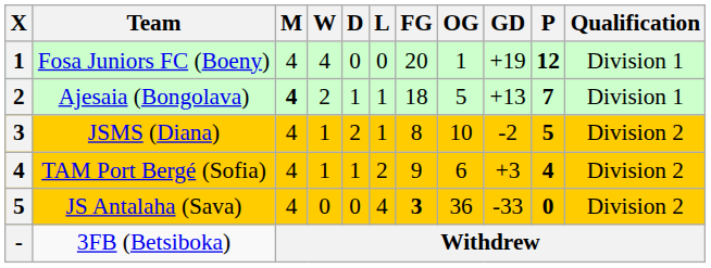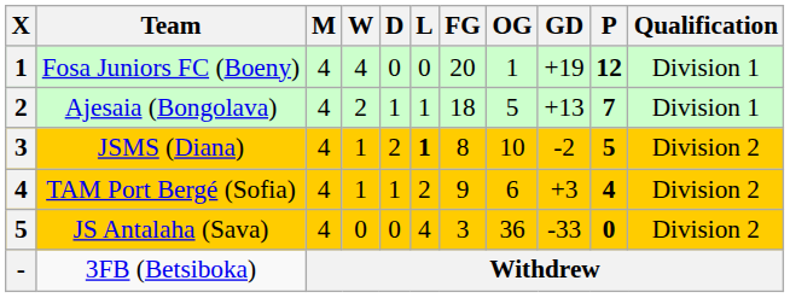Ajesaia (Bongolava) | M: bold -> normal
JSMS (Diana) | L: normal -> bold
JS Antalaha (Sava) | FG: bold -> normal
